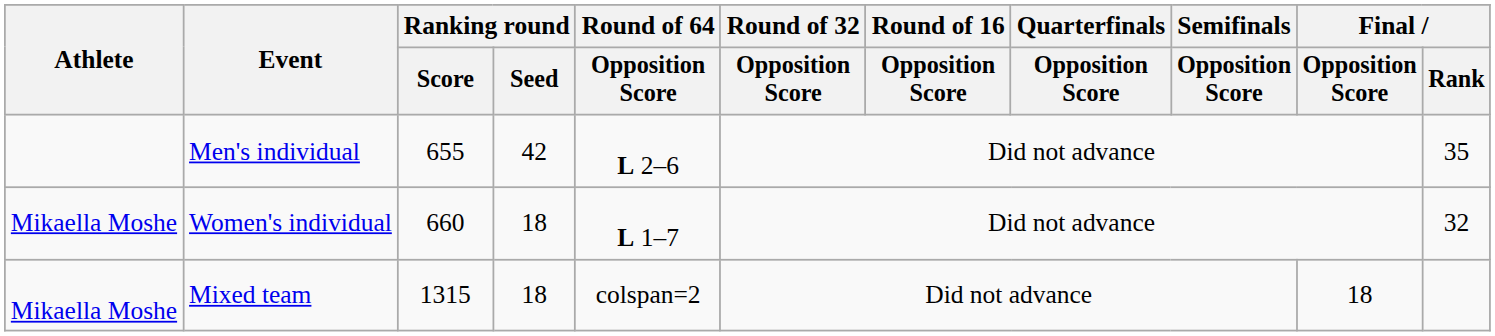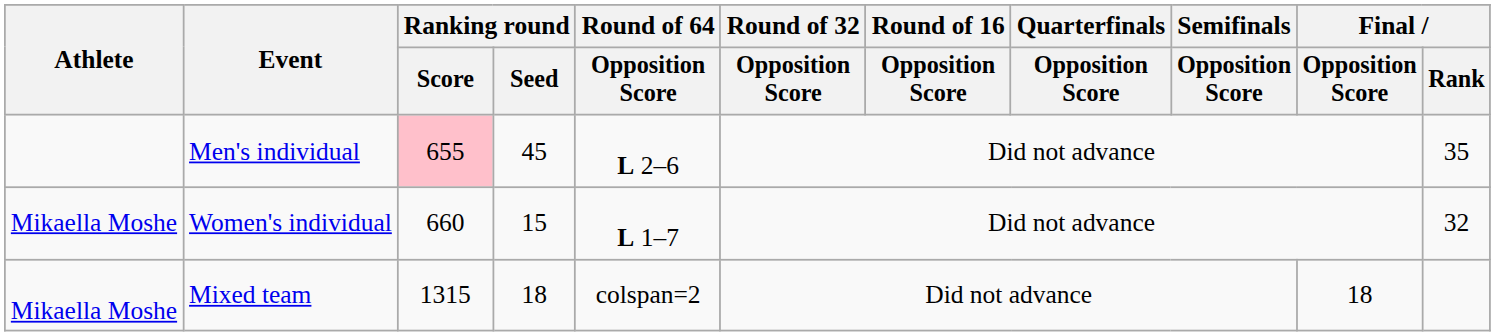Men's individual | Ranking round / Score: no background -> pink background
Men's individual | Ranking round / Seed: 42 -> 45
Women's individual | Ranking round / Seed: 18 -> 15
